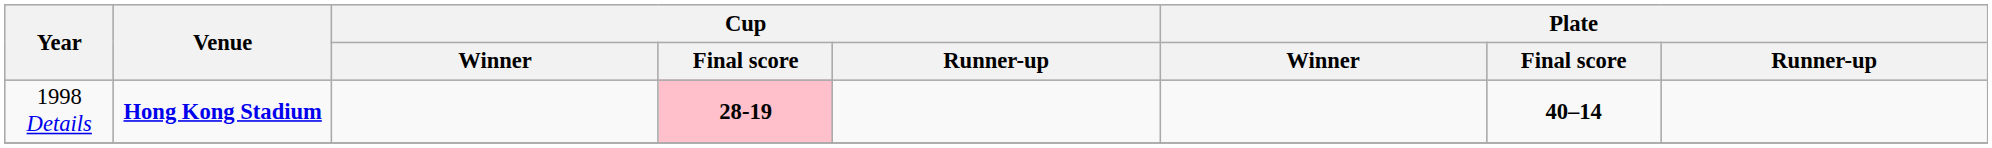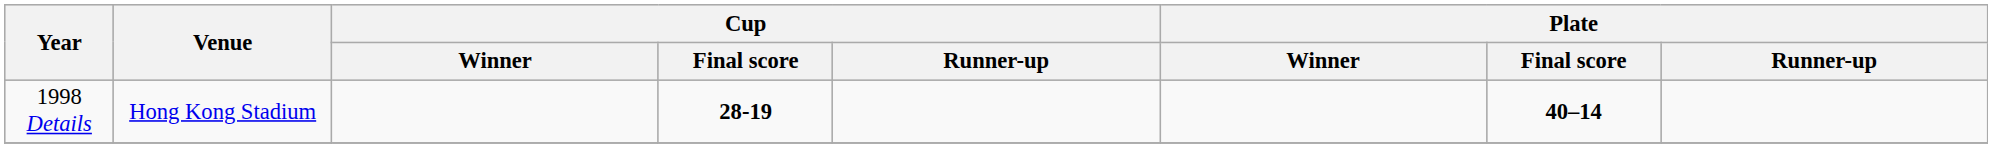1998 Details | Venue: bold -> normal
1998 Details | Cup / Final score: pink background -> no background
